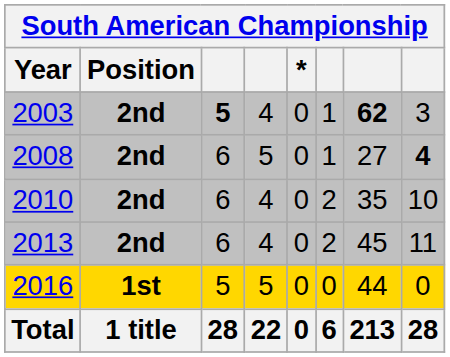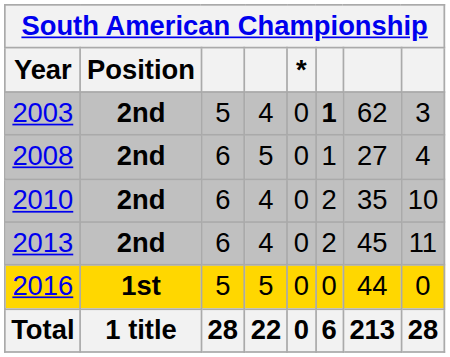2003 | column 3: bold -> normal
2003 | column 6: normal -> bold
2003 | column 7: bold -> normal
2008 | column 8: bold -> normal
